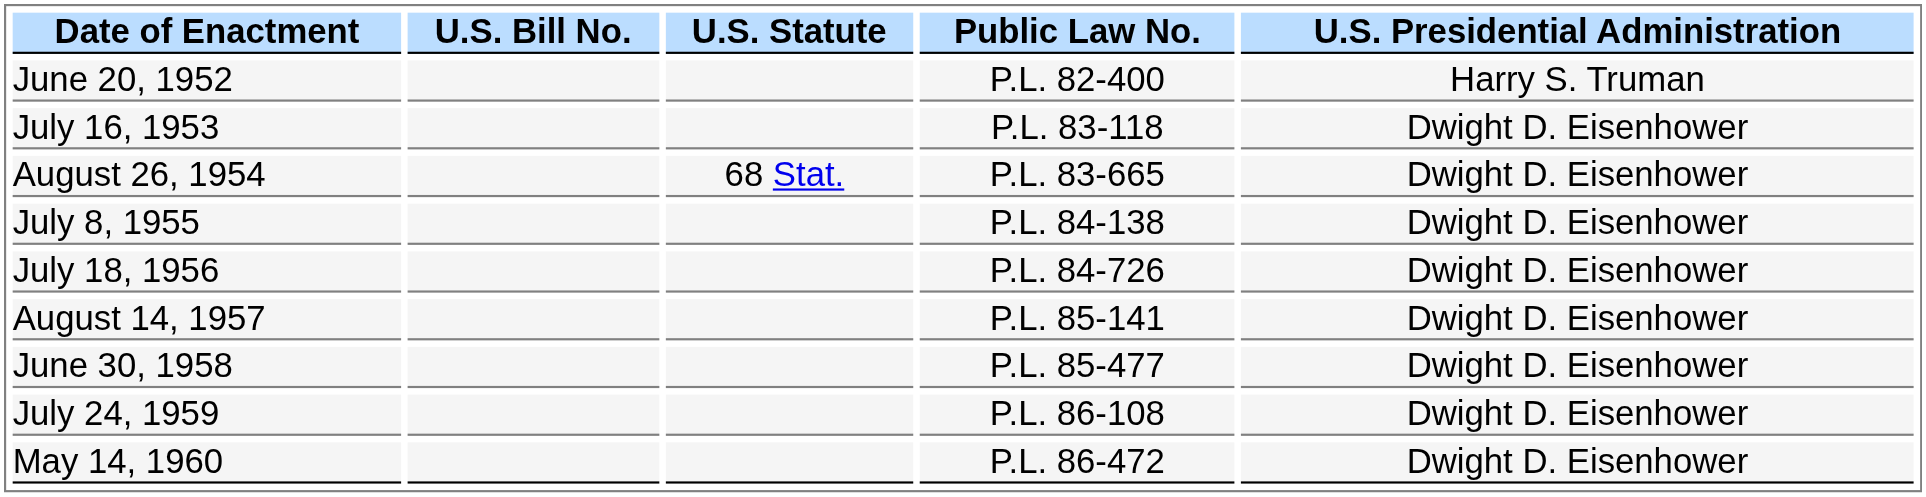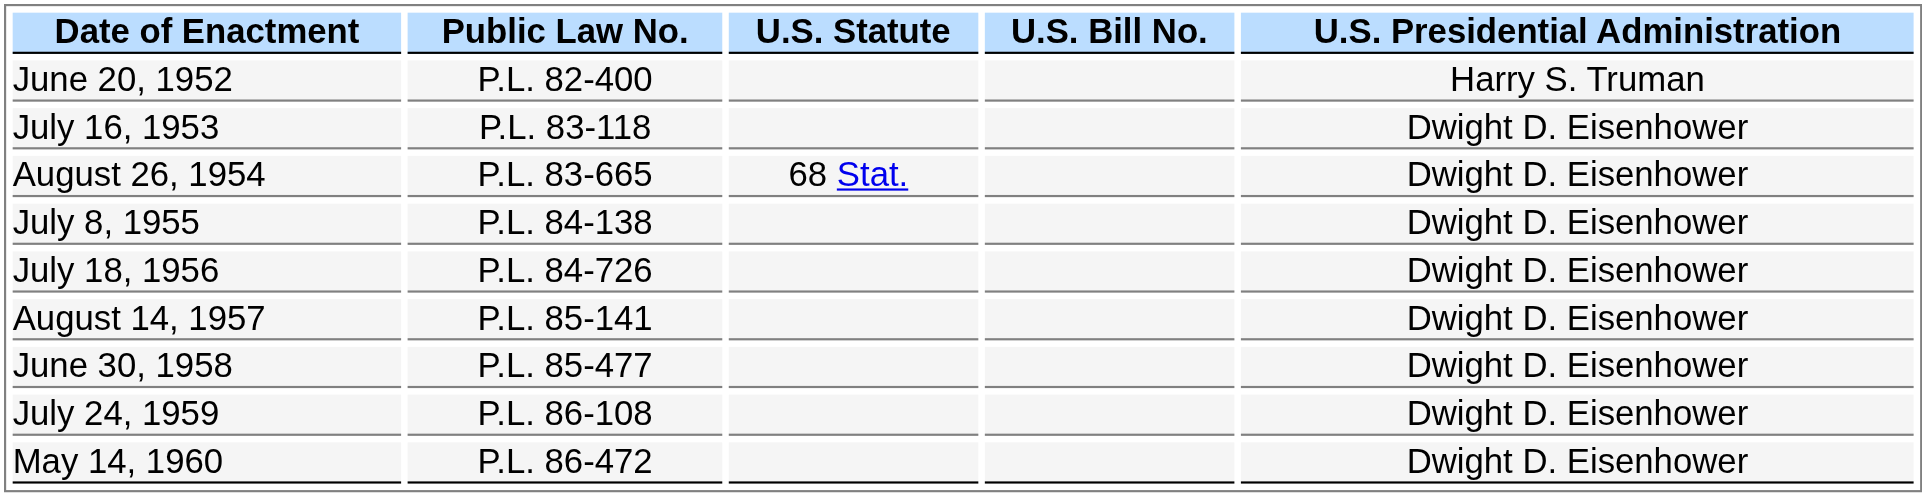columns swapped: Public Law No. <-> U.S. Bill No.
